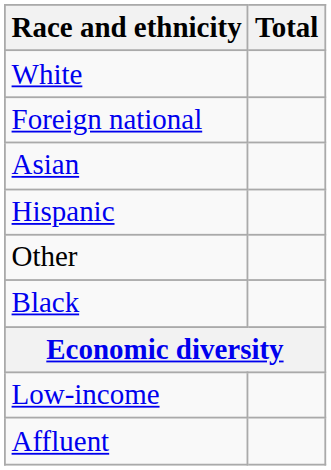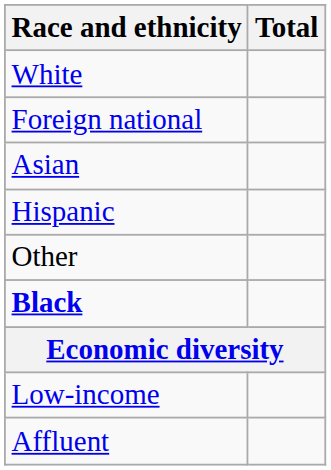Black | Race and ethnicity: normal -> bold
